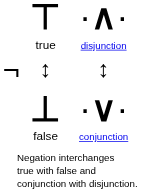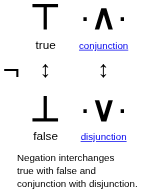true | column 3: disjunction -> conjunction
false | column 3: conjunction -> disjunction
